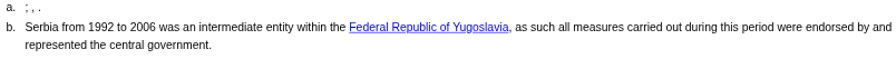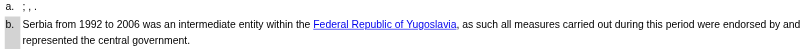row 2 | column 1: no background -> lightgrey background
